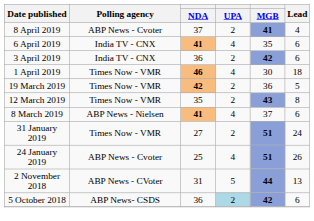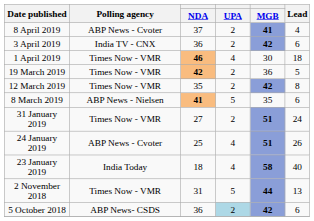- row: 6 April 2019 | India TV - CNX | 41 | 4 | 35 | 6
12 March 2019 | MGB: 43 -> 42
8 March 2019 | UPA: 4 -> 5
8 March 2019 | MGB: 37 -> 35
+ row: 23 January 2019 | India Today | 18 | 4 | 58 | 40
2 November 2018 | Polling agency: ABP News - CVoter -> Times Now - VMR
